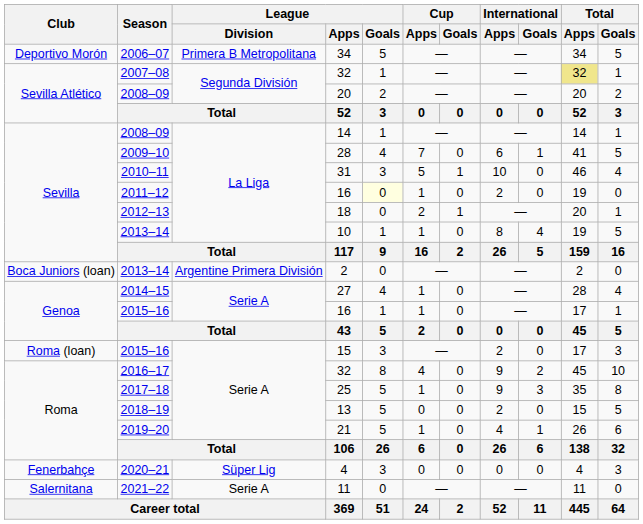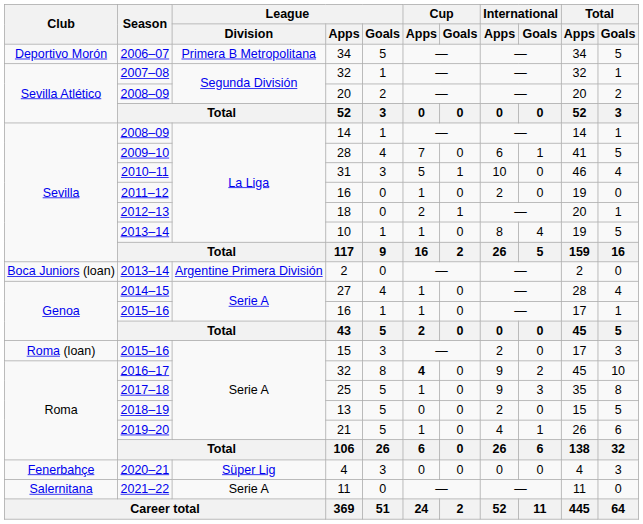2007–08 / 32 | Total / Apps: khaki background -> no background
2011–12 / 16 | League / Goals: lightyellow background -> no background
2016–17 / 32 | Cup / Apps: normal -> bold
